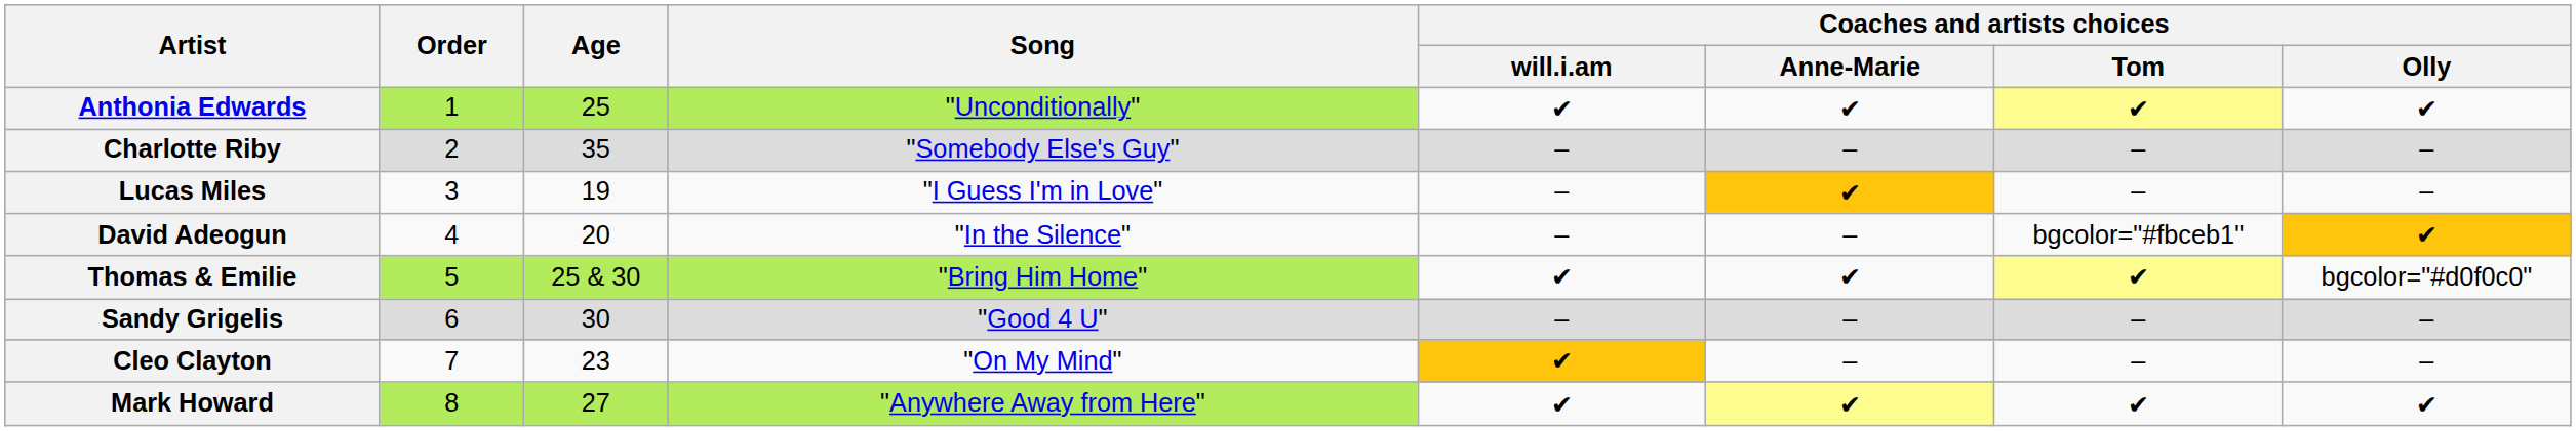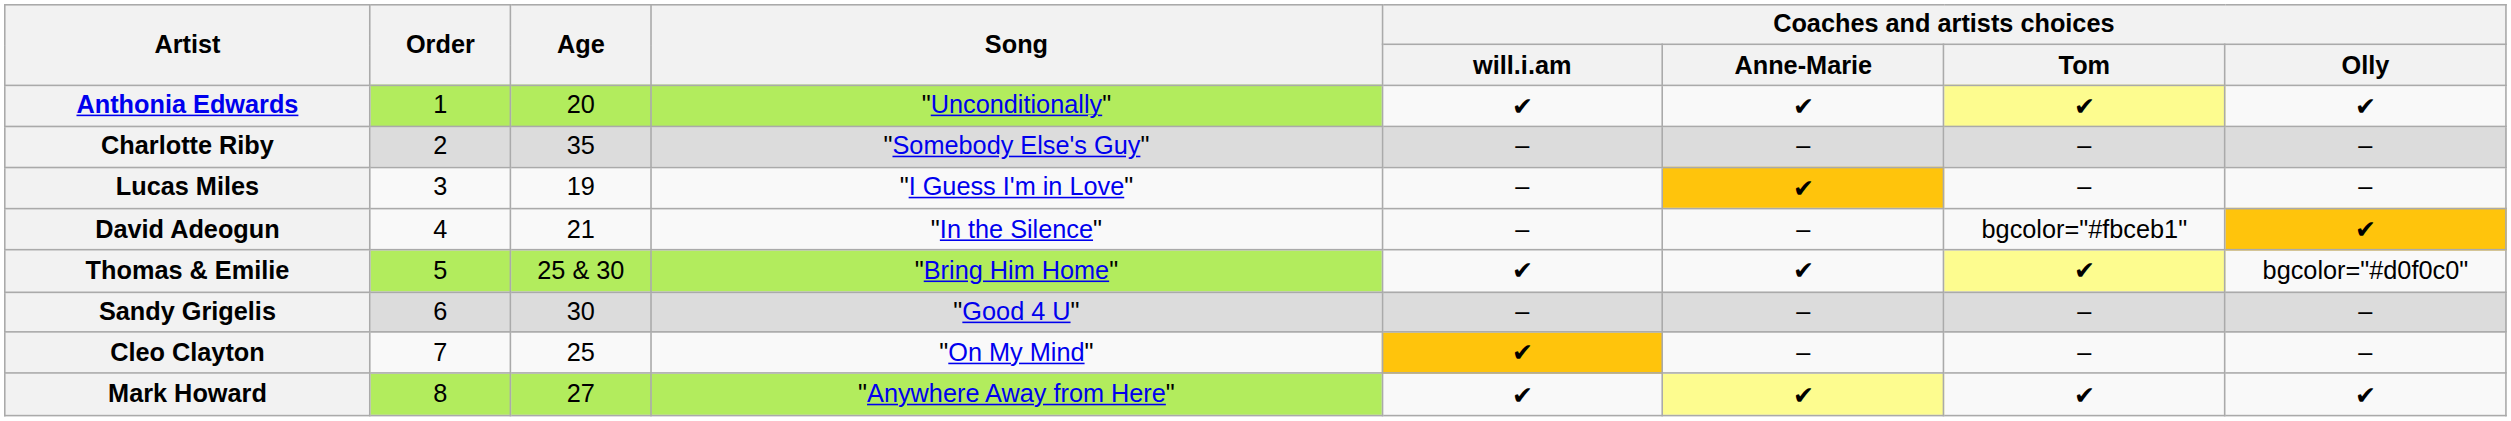Anthonia Edwards | Age: 25 -> 20
David Adeogun | Age: 20 -> 21
Cleo Clayton | Age: 23 -> 25
